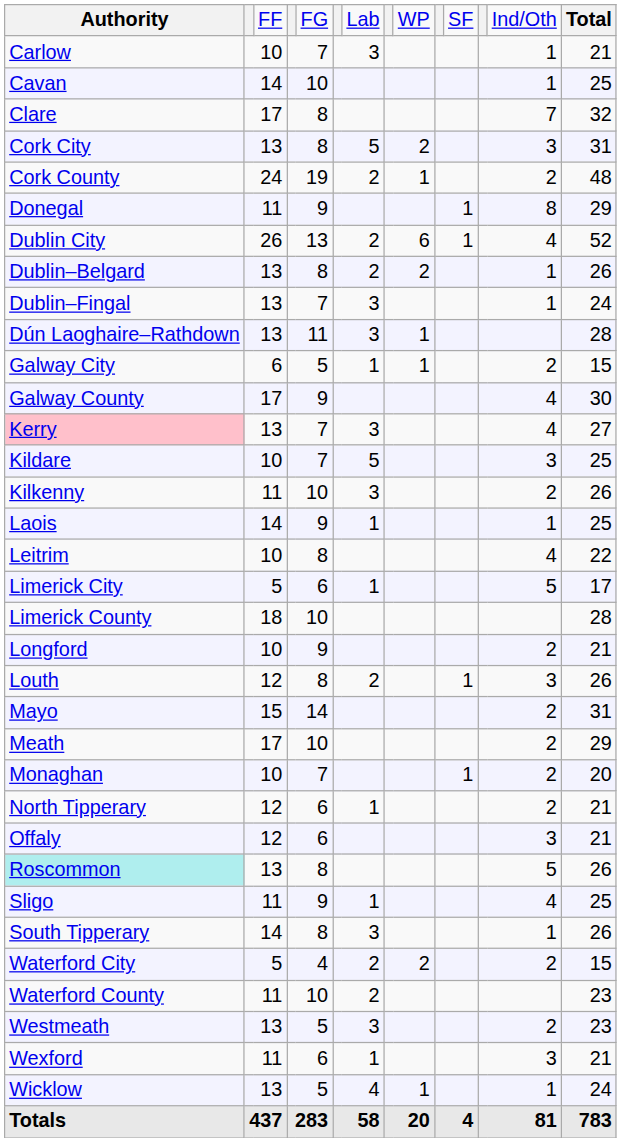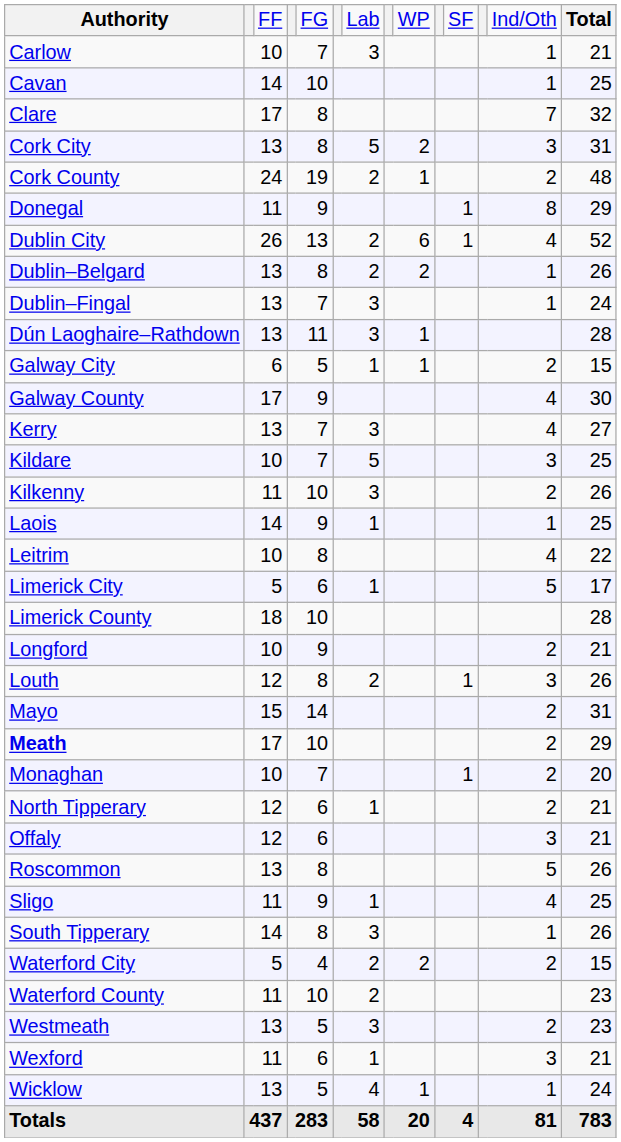Kerry | column 1: pink background -> no background
Meath | column 1: normal -> bold
Roscommon | column 1: paleturquoise background -> no background
